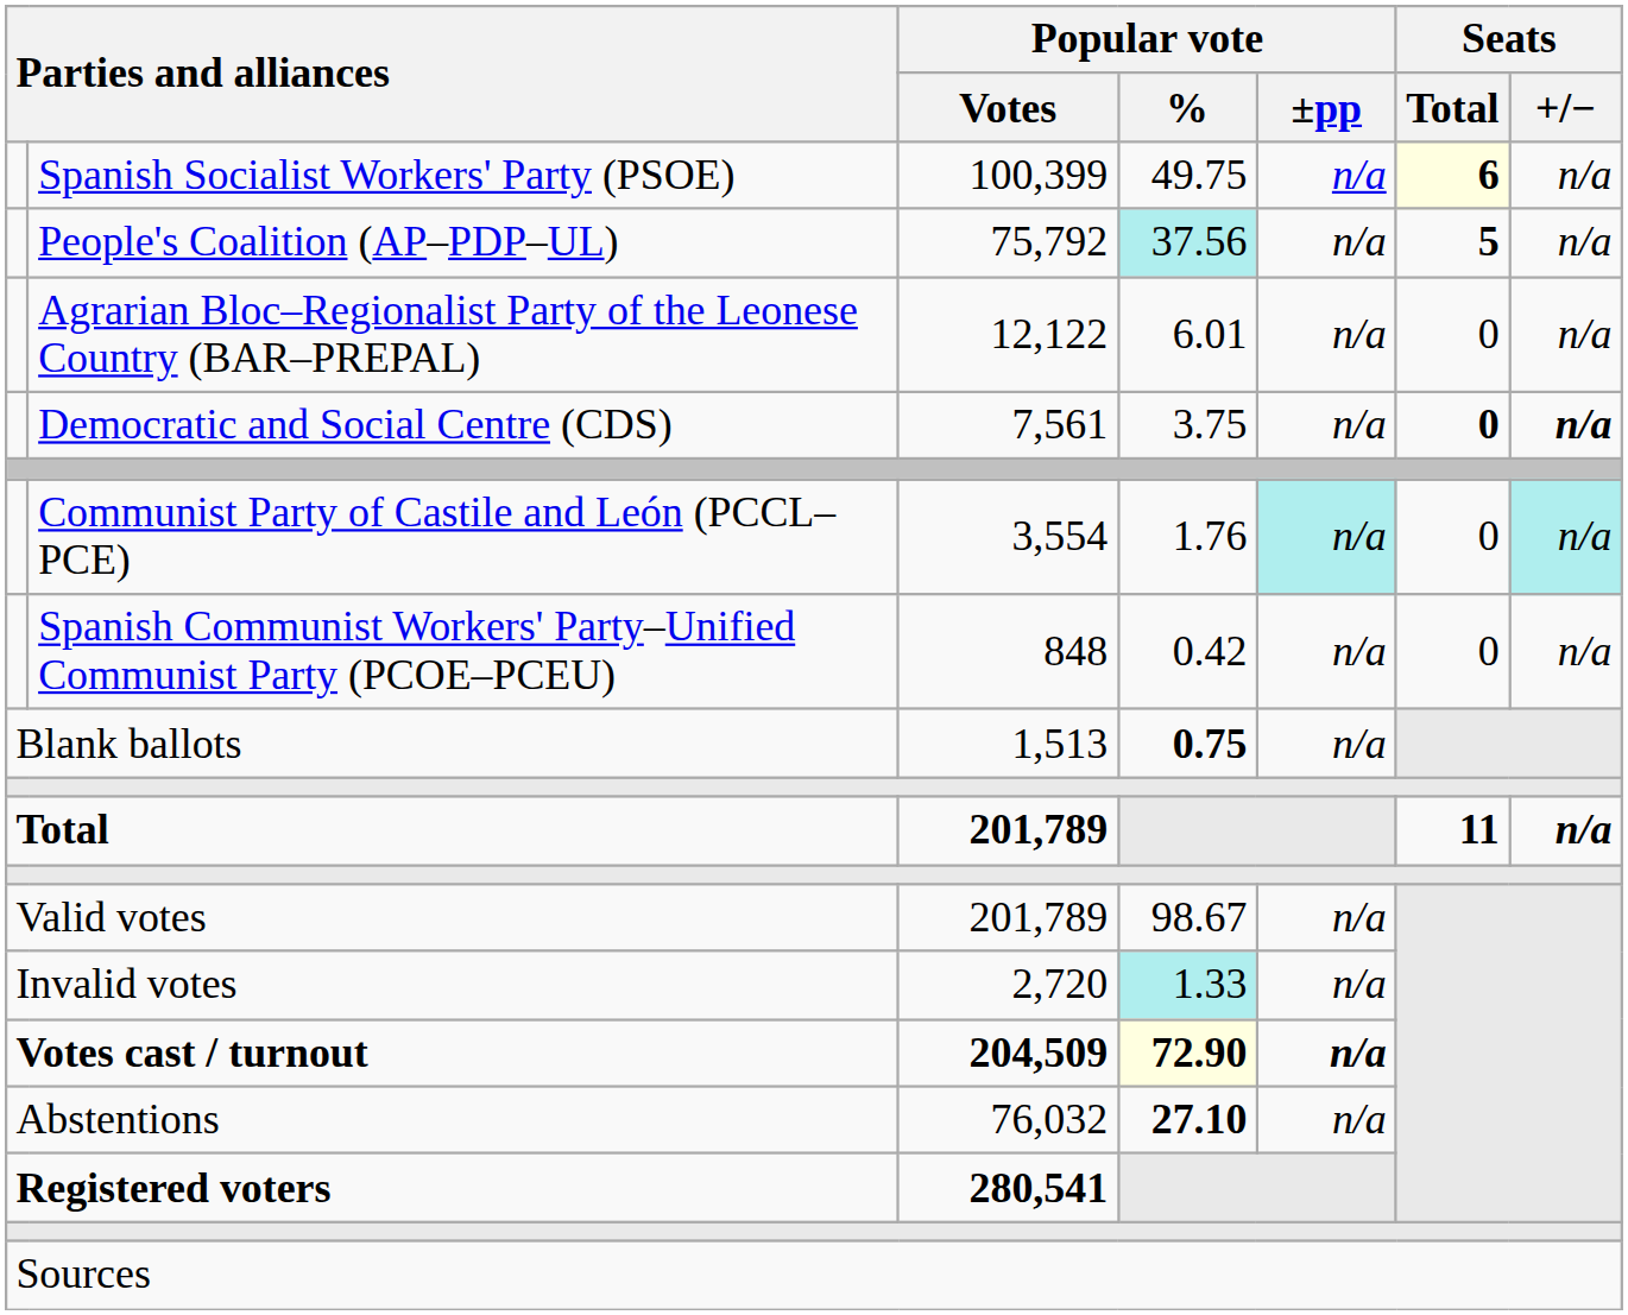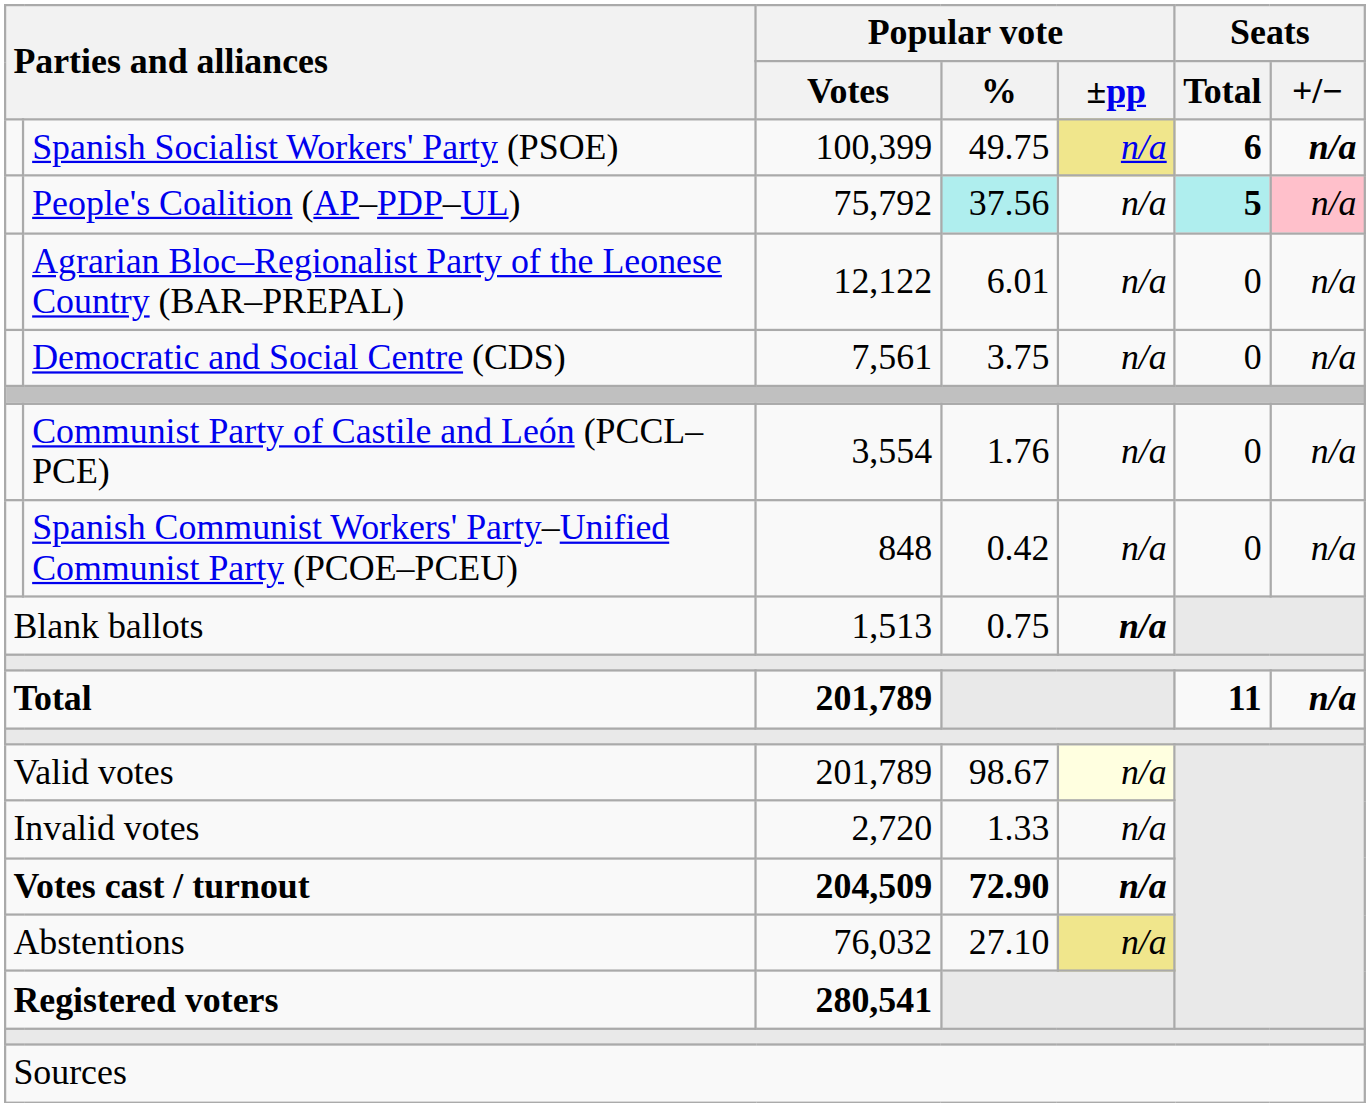Spanish Socialist Workers' Party (PSOE) | Popular vote / ±pp: no background -> khaki background
Spanish Socialist Workers' Party (PSOE) | Seats / Total: lightyellow background -> no background
Spanish Socialist Workers' Party (PSOE) | Seats / +/−: normal -> bold
People's Coalition (AP–PDP–UL) | Seats / Total: no background -> paleturquoise background
People's Coalition (AP–PDP–UL) | Seats / +/−: no background -> pink background
Democratic and Social Centre (CDS) | Seats / Total: bold -> normal
Democratic and Social Centre (CDS) | Seats / +/−: bold -> normal
Communist Party of Castile and León (PCCL–PCE) | Popular vote / ±pp: paleturquoise background -> no background
Communist Party of Castile and León (PCCL–PCE) | Seats / +/−: paleturquoise background -> no background
Blank ballots | Popular vote / %: bold -> normal
Blank ballots | Popular vote / ±pp: normal -> bold
Valid votes | Popular vote / ±pp: no background -> lightyellow background
Invalid votes | Popular vote / %: paleturquoise background -> no background
Votes cast / turnout | Popular vote / %: lightyellow background -> no background
Abstentions | Popular vote / %: bold -> normal
Abstentions | Popular vote / ±pp: no background -> khaki background
